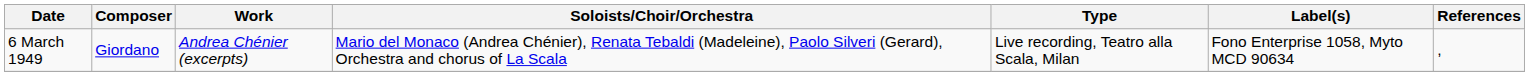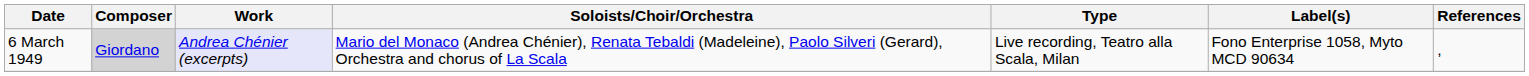6 March 1949 | Composer: no background -> lightgrey background
6 March 1949 | Work: no background -> lavender background
